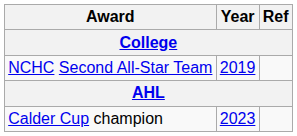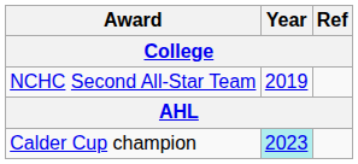Calder Cup champion | Year: no background -> paleturquoise background
